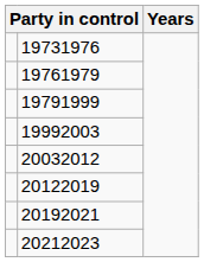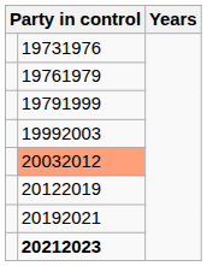20032012 | column 2: no background -> lightsalmon background
20212023 | column 2: normal -> bold
